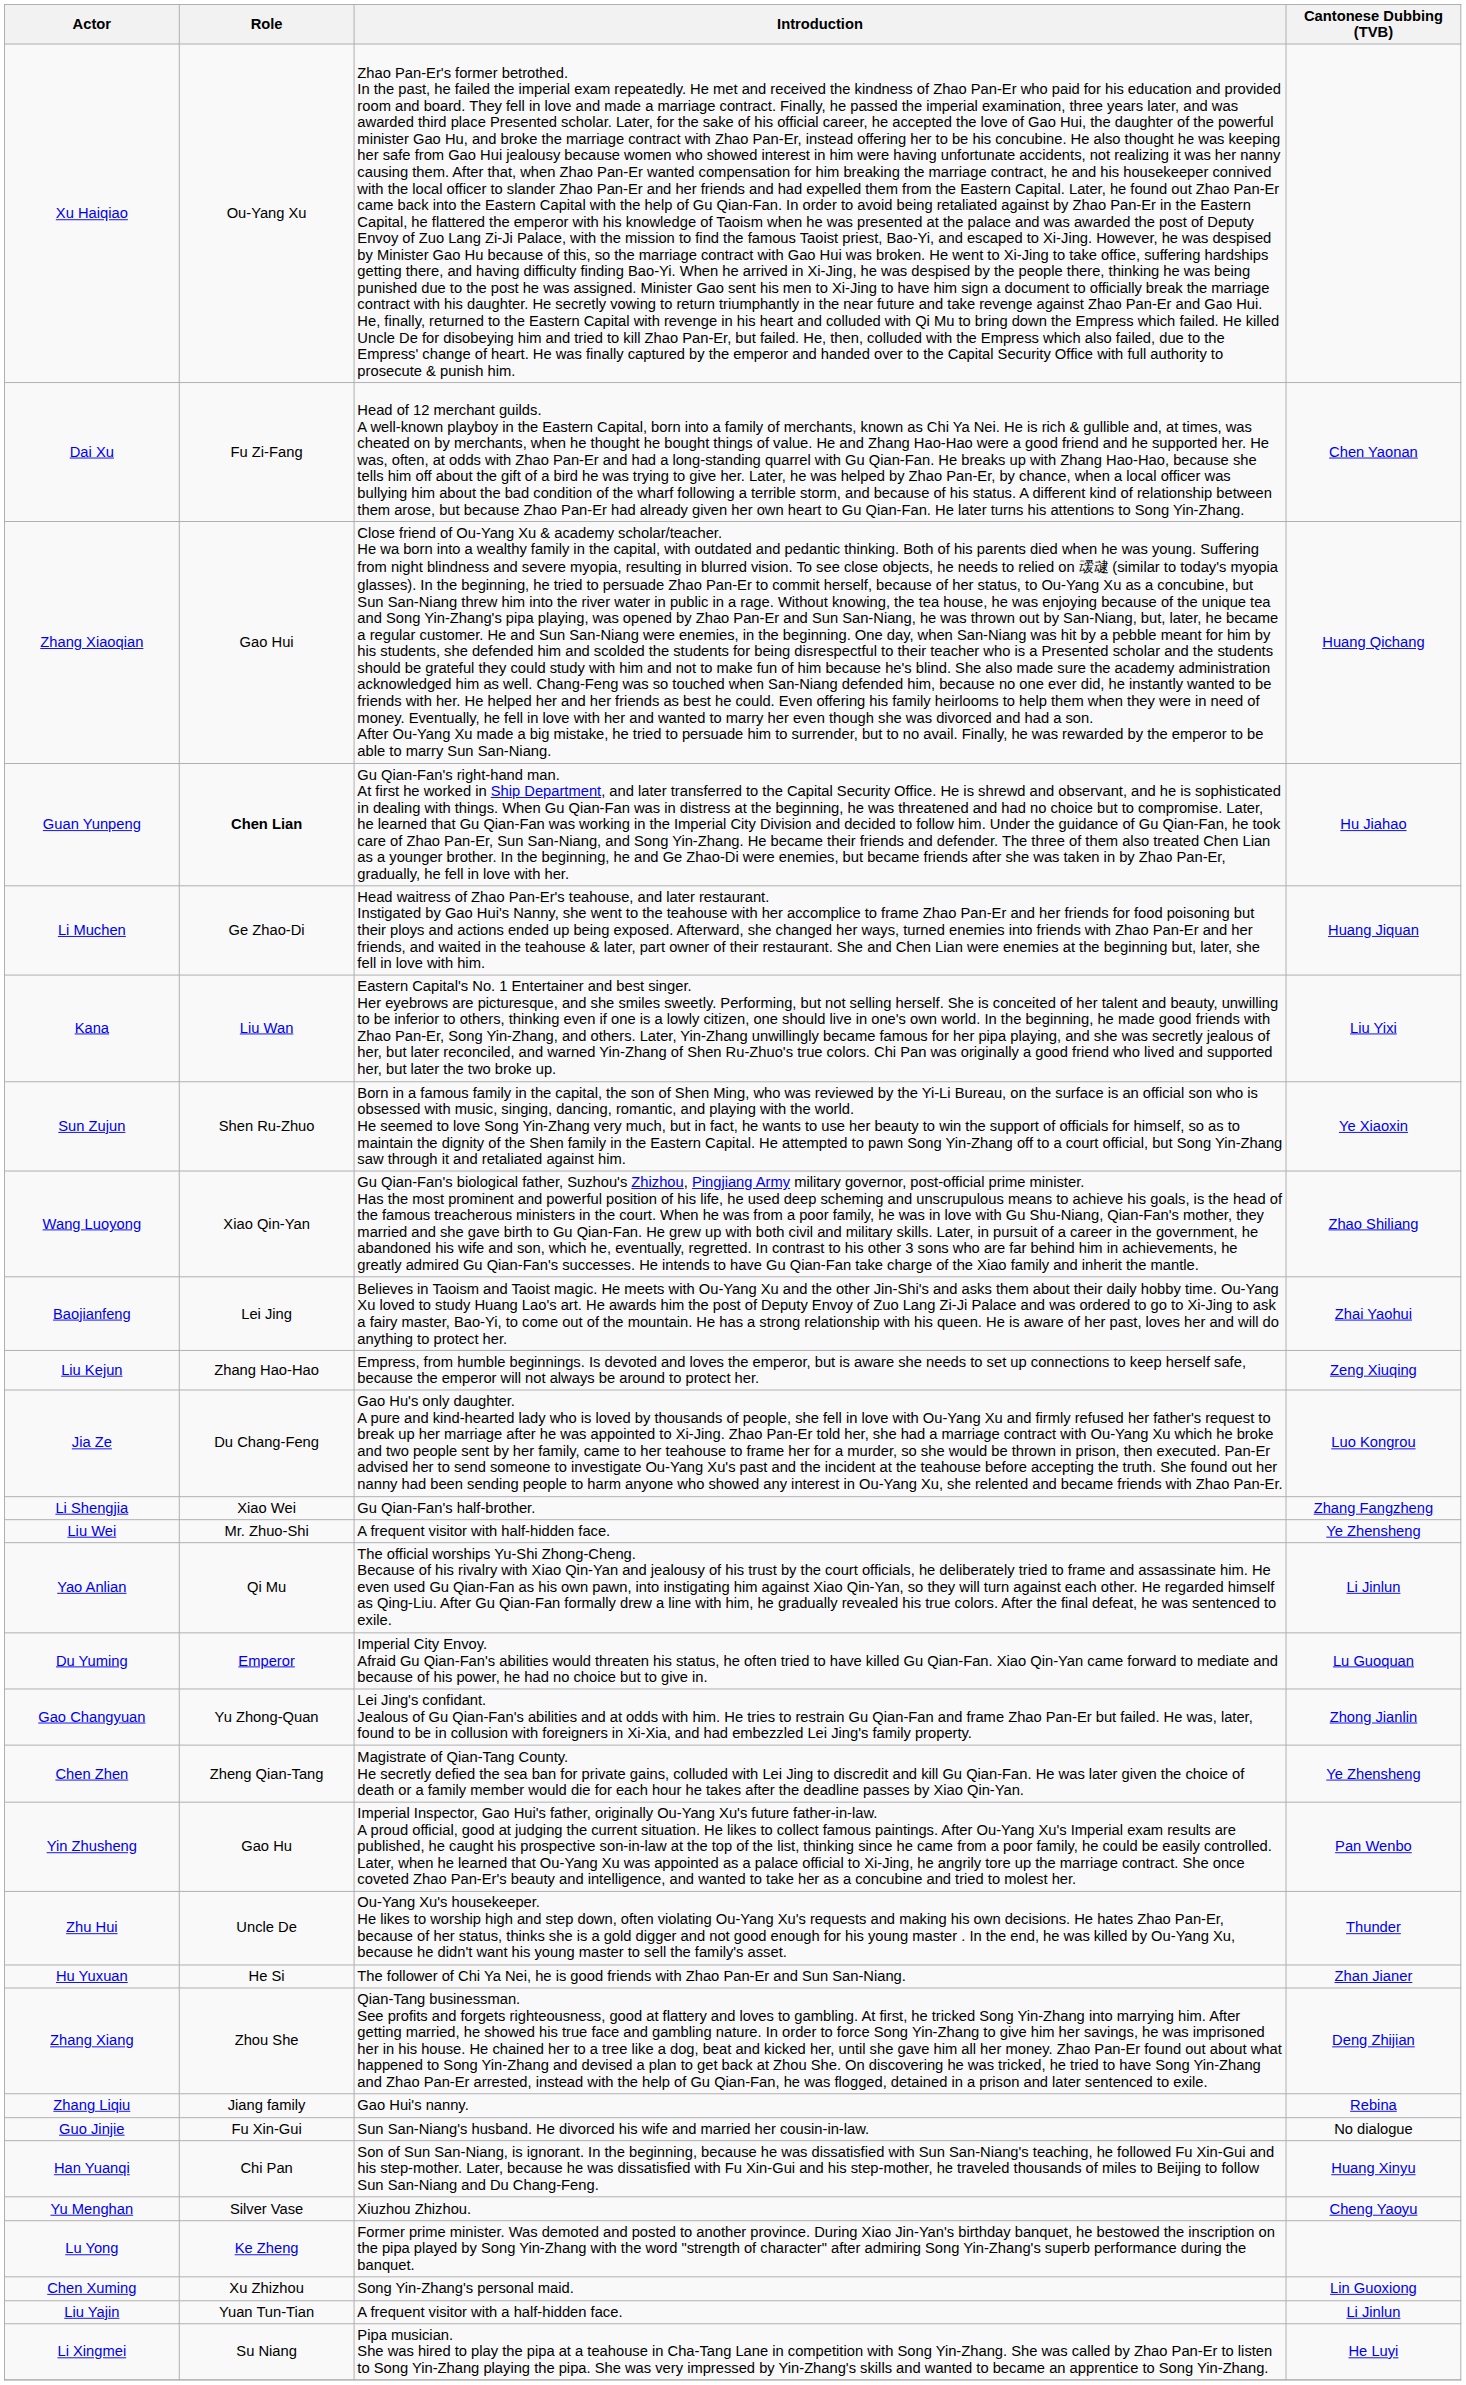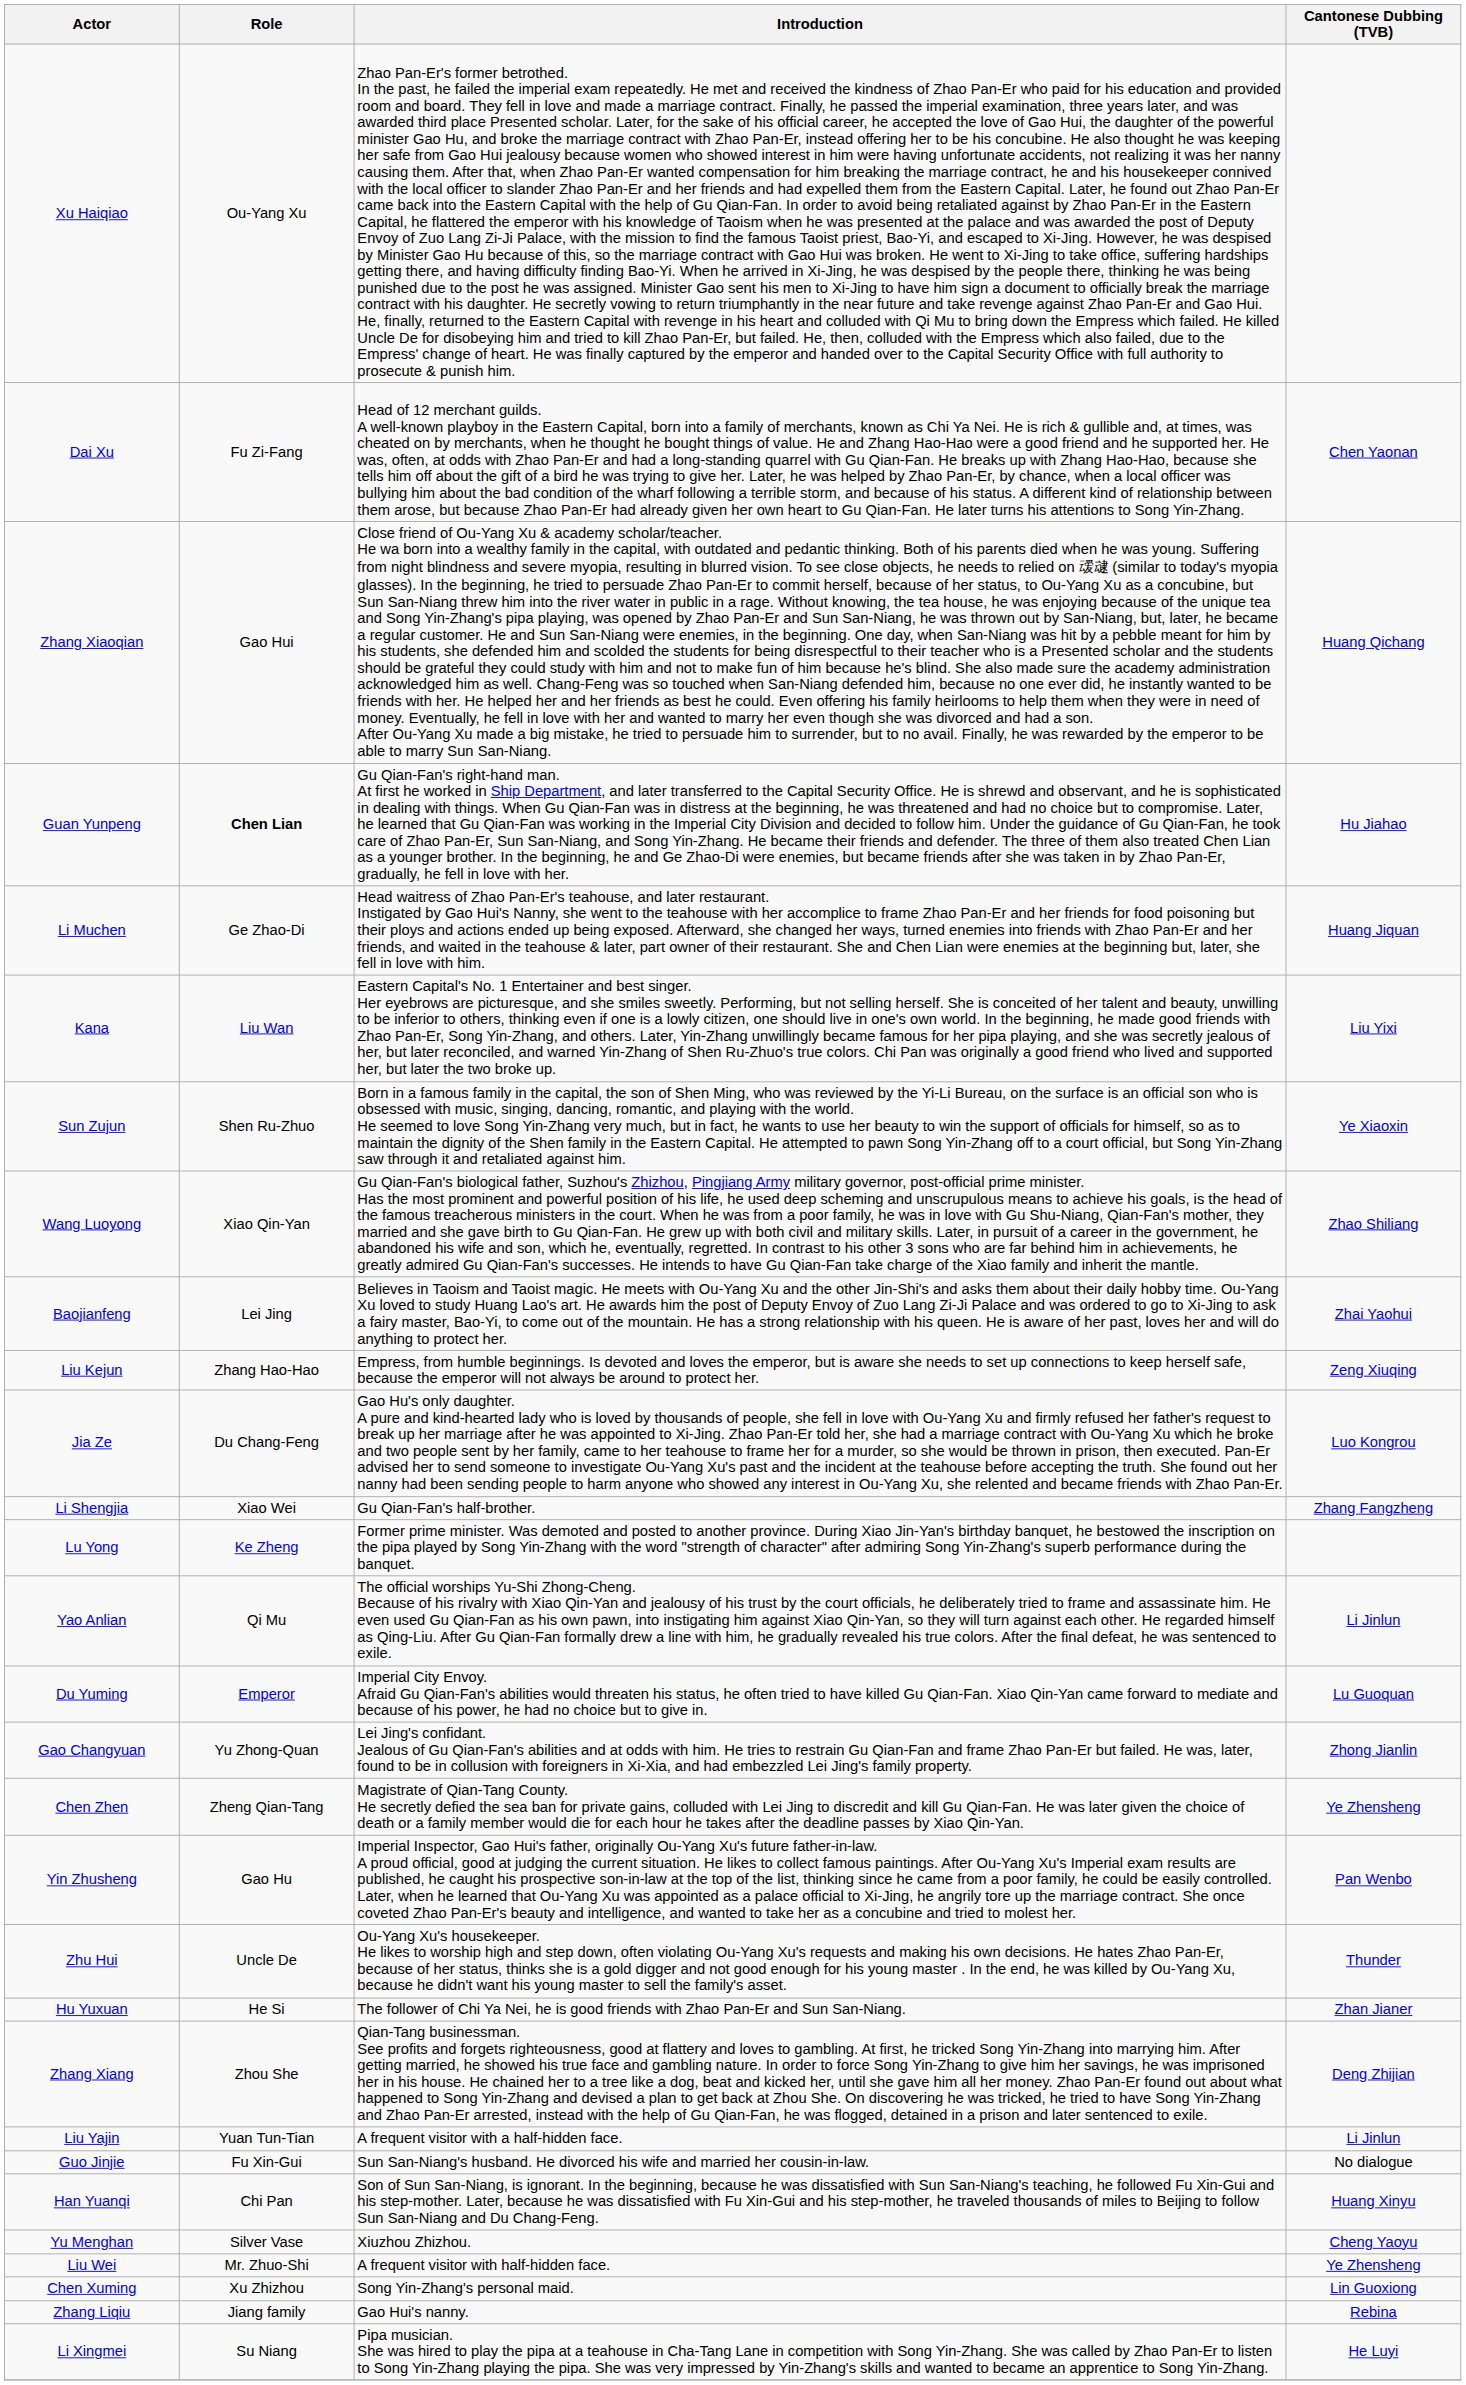rows swapped: Lu Yong <-> Liu Wei
rows swapped: Liu Yajin <-> Zhang Liqiu
